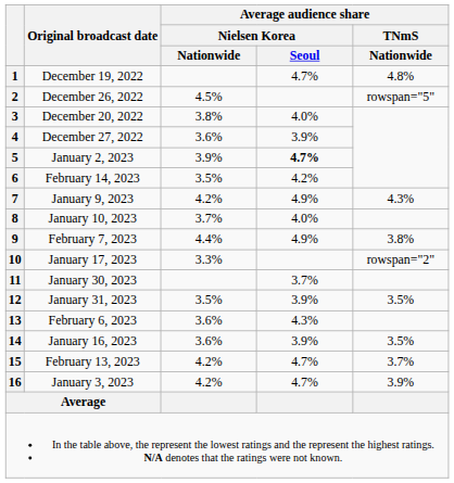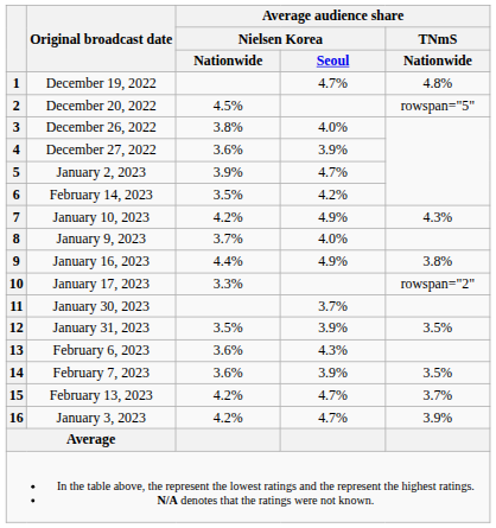2 | Original broadcast date: December 26, 2022 -> December 20, 2022
3 | Original broadcast date: December 20, 2022 -> December 26, 2022
5 | Average audience share / Nielsen Korea / Seoul: bold -> normal
7 | Original broadcast date: January 9, 2023 -> January 10, 2023
8 | Original broadcast date: January 10, 2023 -> January 9, 2023
9 | Original broadcast date: February 7, 2023 -> January 16, 2023
14 | Original broadcast date: January 16, 2023 -> February 7, 2023
